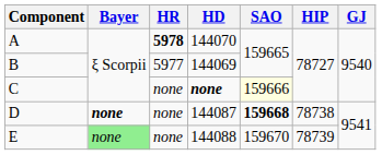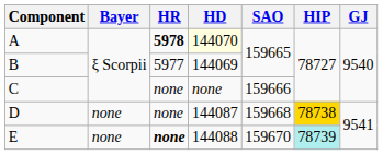A | HD: no background -> lightyellow background
C | HD: bold -> normal
C | SAO: lightyellow background -> no background
D | Bayer: bold -> normal
D | SAO: bold -> normal
D | HIP: no background -> gold background
E | Bayer: lightgreen background -> no background
E | HR: normal -> bold
E | HIP: no background -> paleturquoise background
